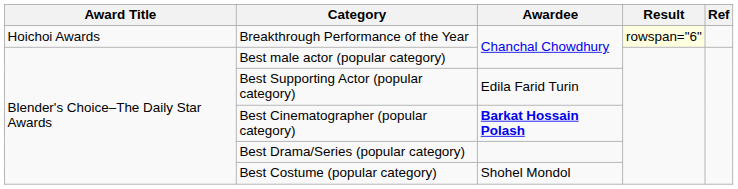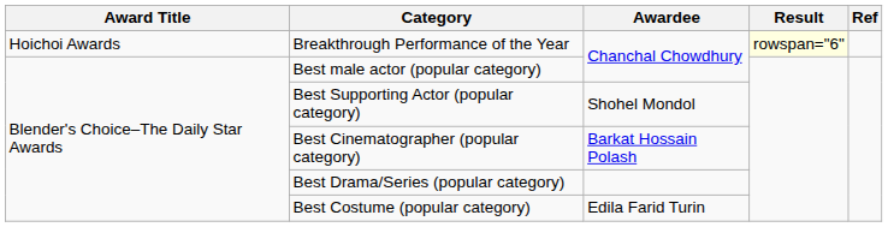Best Supporting Actor (popular category) | Awardee: Edila Farid Turin -> Shohel Mondol
Best Cinematographer (popular category) | Awardee: bold -> normal
Best Costume (popular category) | Awardee: Shohel Mondol -> Edila Farid Turin
